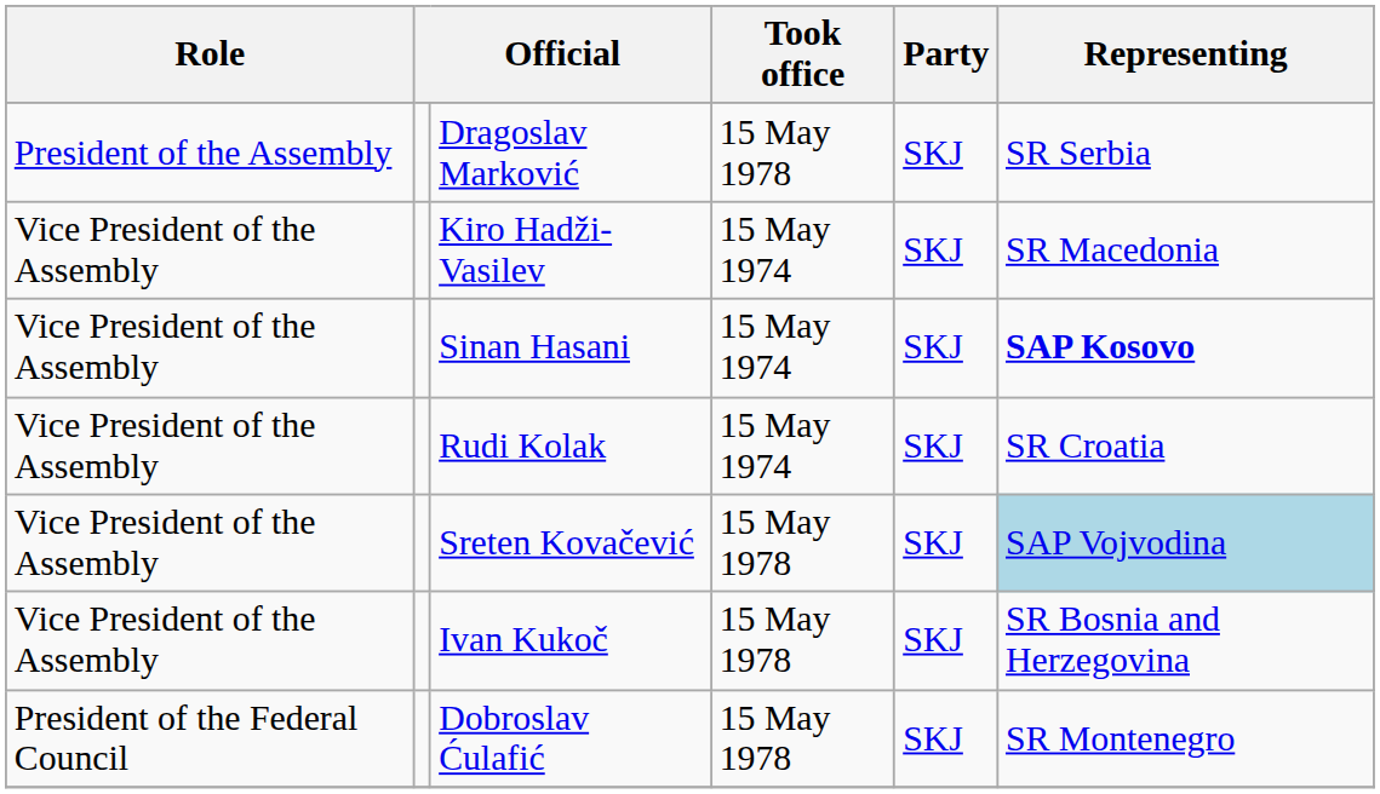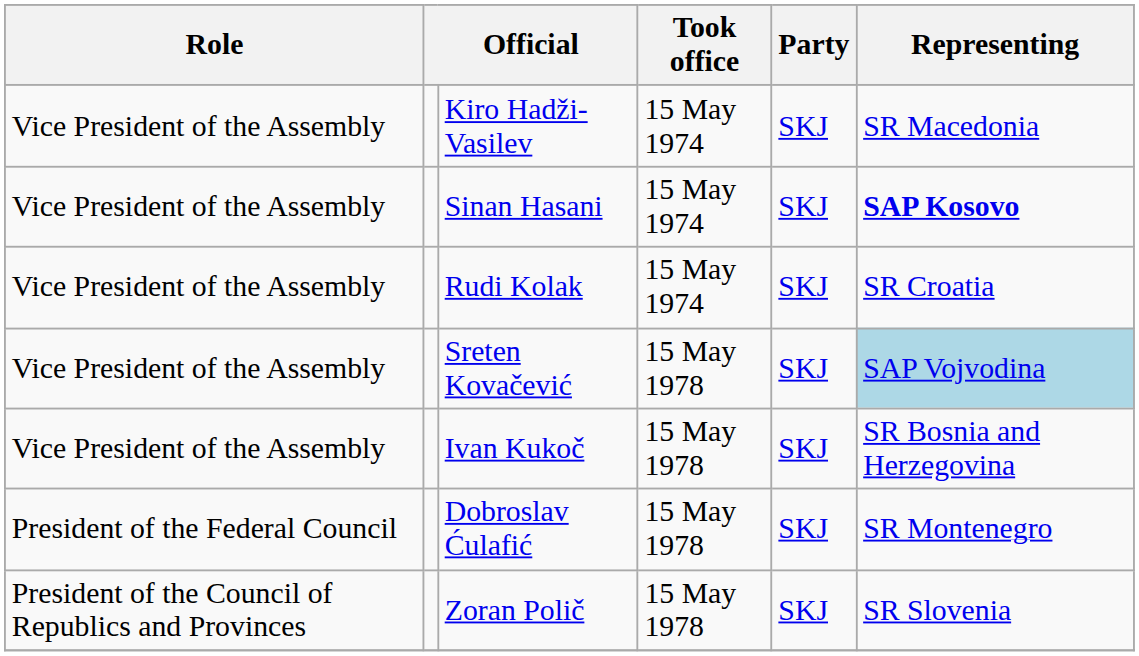- row: President of the Assembly | Dragoslav Marković | 15 May 1978 | SKJ | SR Serbia
+ row: President of the Council of Republics and Provinces | Zoran Polič | 15 May 1978 | SKJ | SR Slovenia
